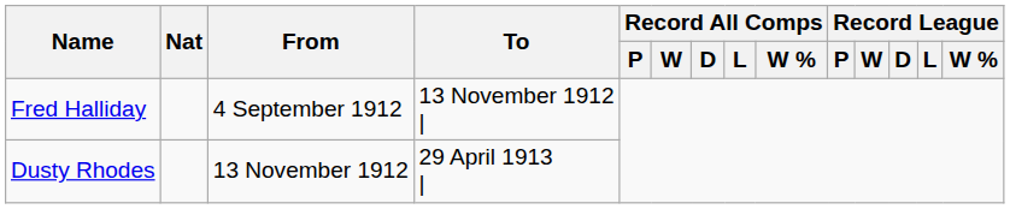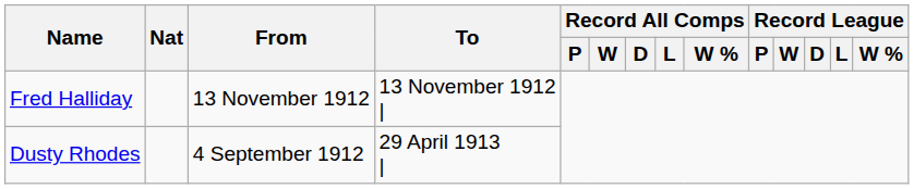Fred Halliday | From: 4 September 1912 -> 13 November 1912
Dusty Rhodes | From: 13 November 1912 -> 4 September 1912
